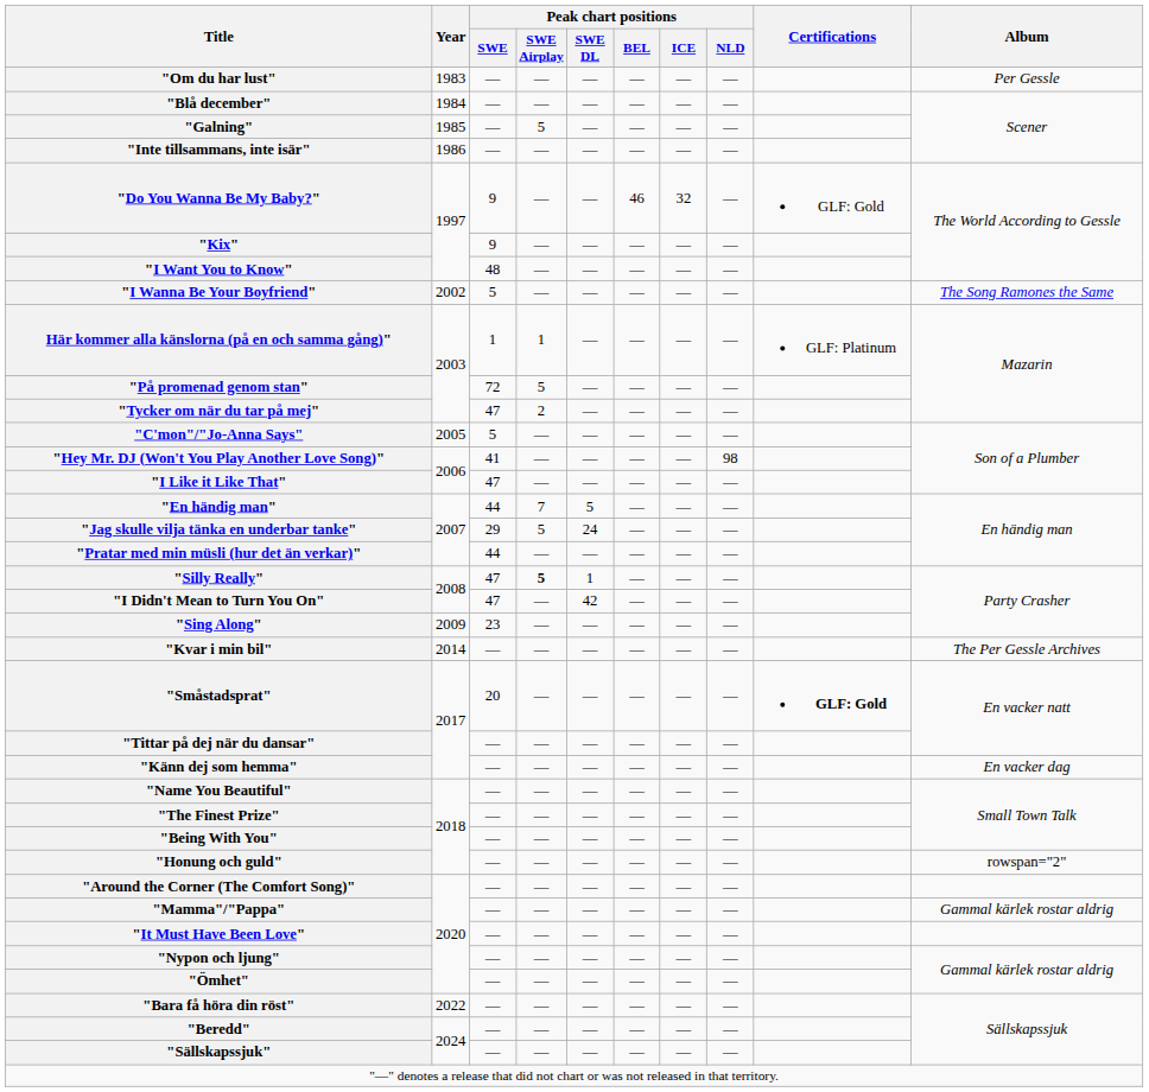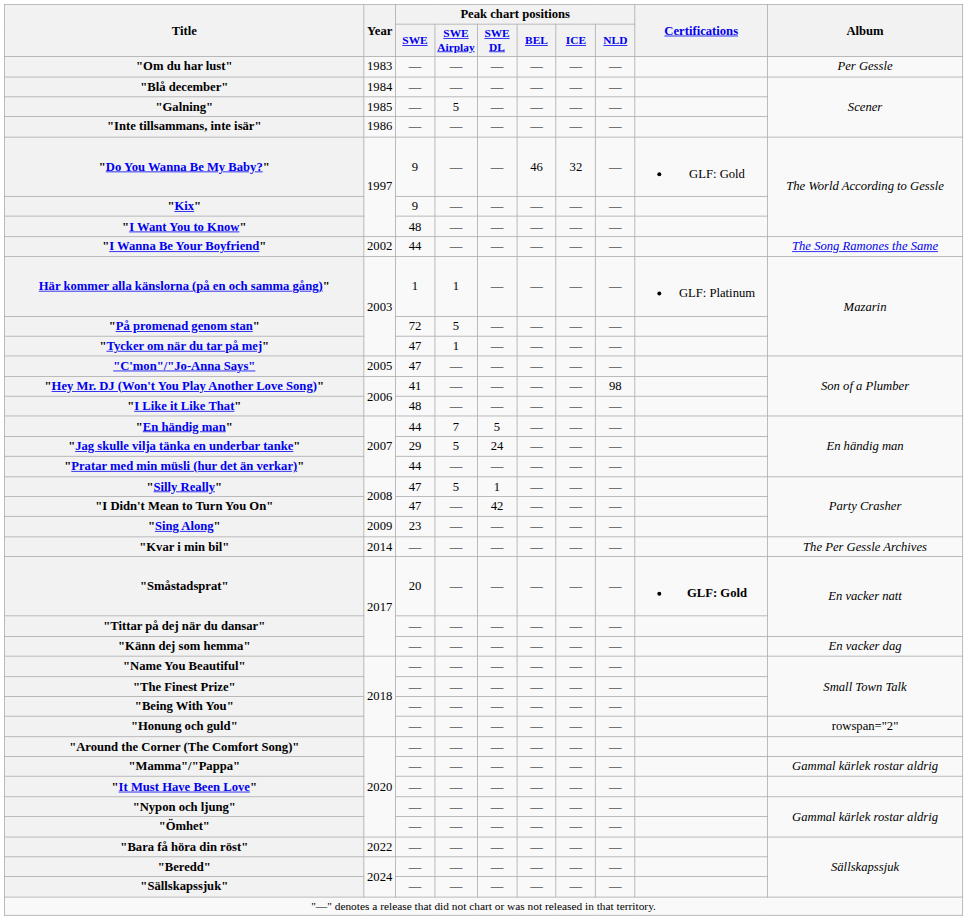"I Wanna Be Your Boyfriend" | Peak chart positions / SWE: 5 -> 44
"Tycker om när du tar på mej" | Peak chart positions / SWE Airplay: 2 -> 1
"C'mon"/"Jo-Anna Says" | Peak chart positions / SWE: 5 -> 47
"I Like it Like That" | Peak chart positions / SWE: 47 -> 48
"Silly Really" | Peak chart positions / SWE Airplay: bold -> normal
